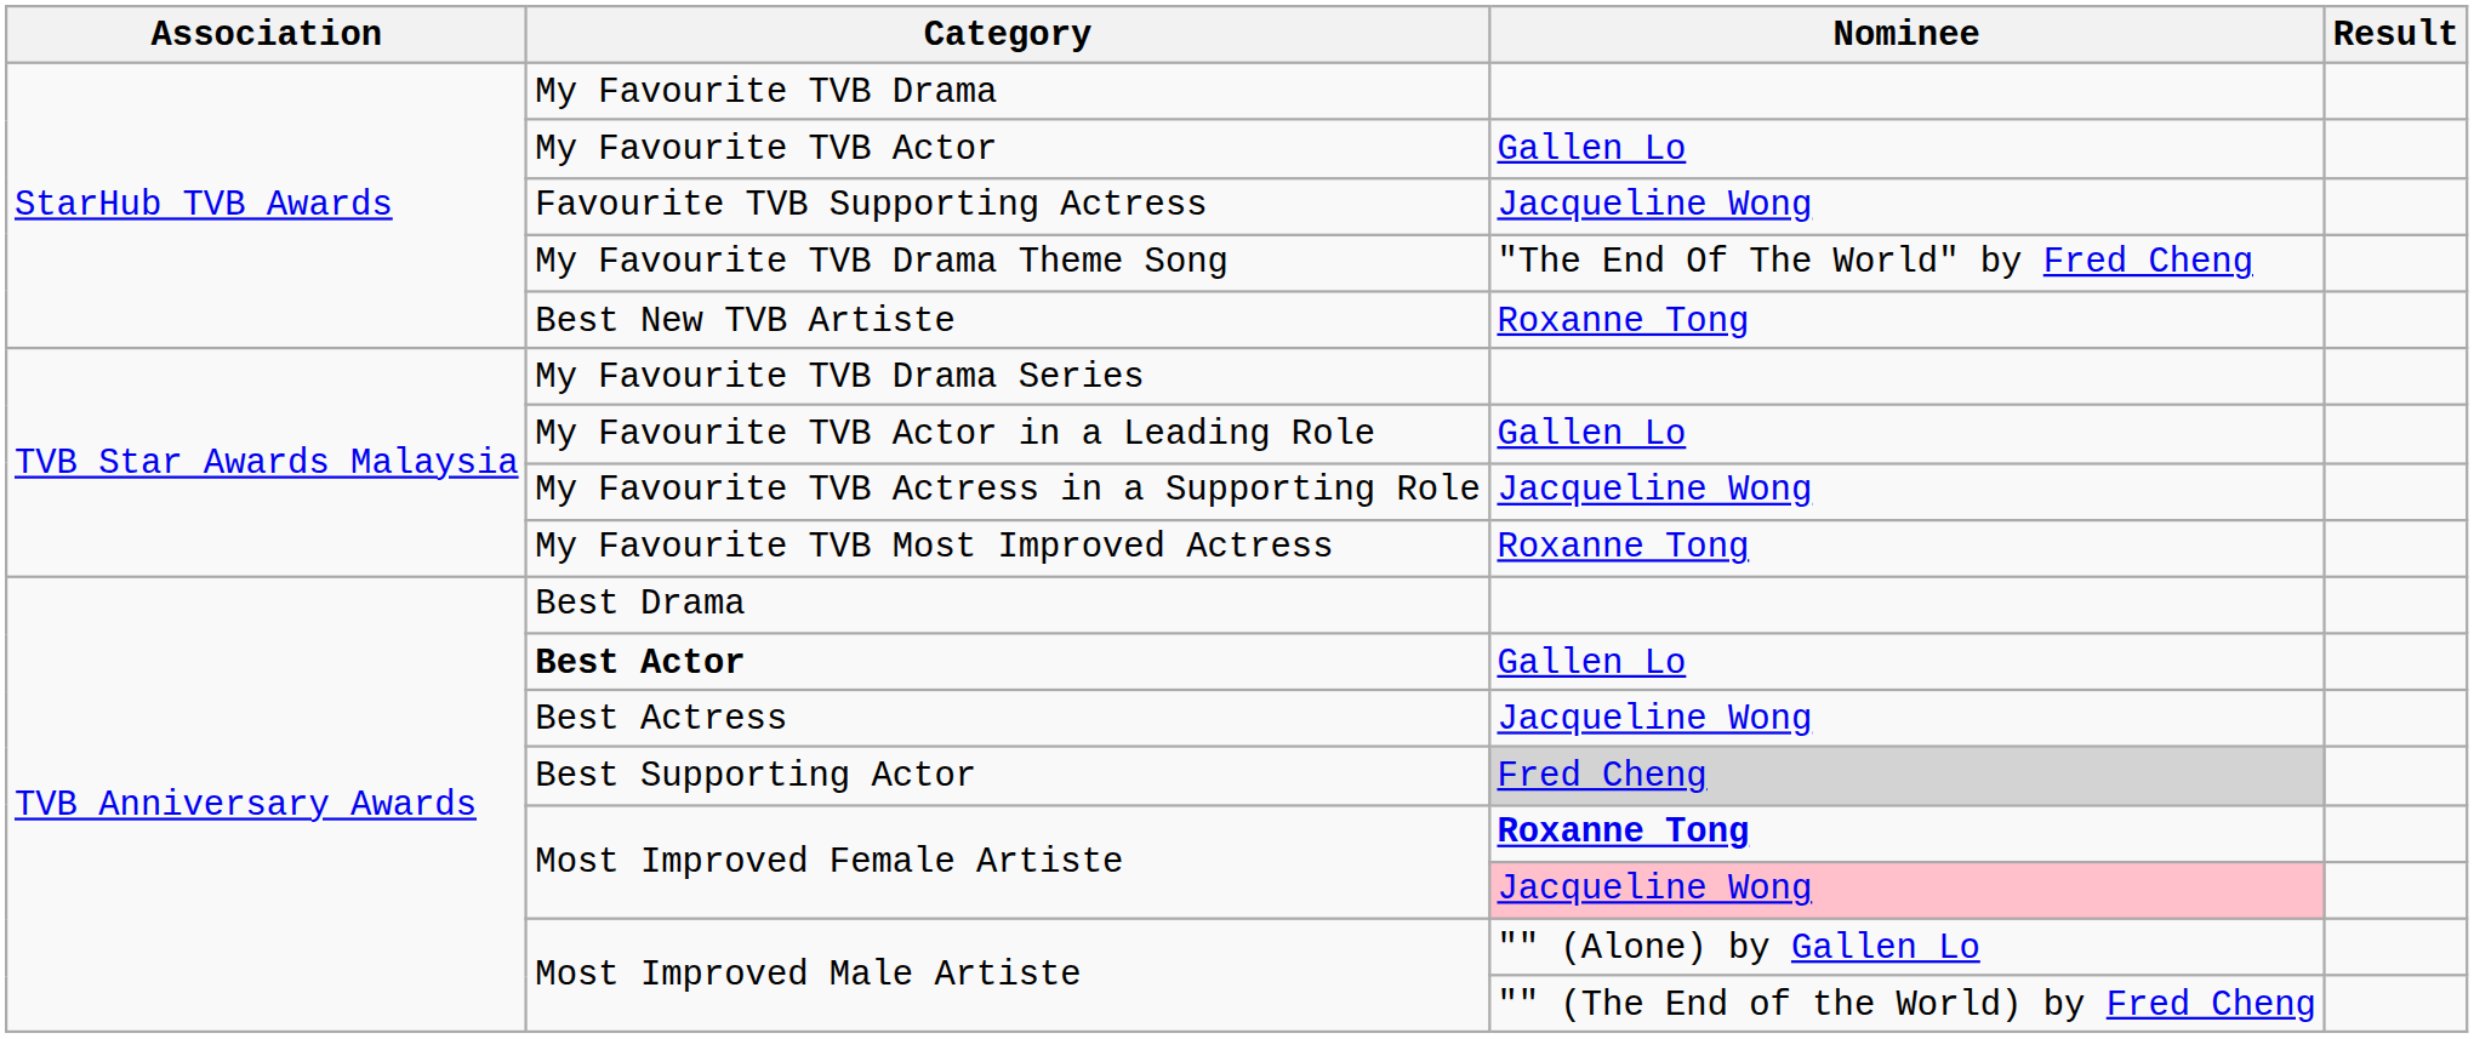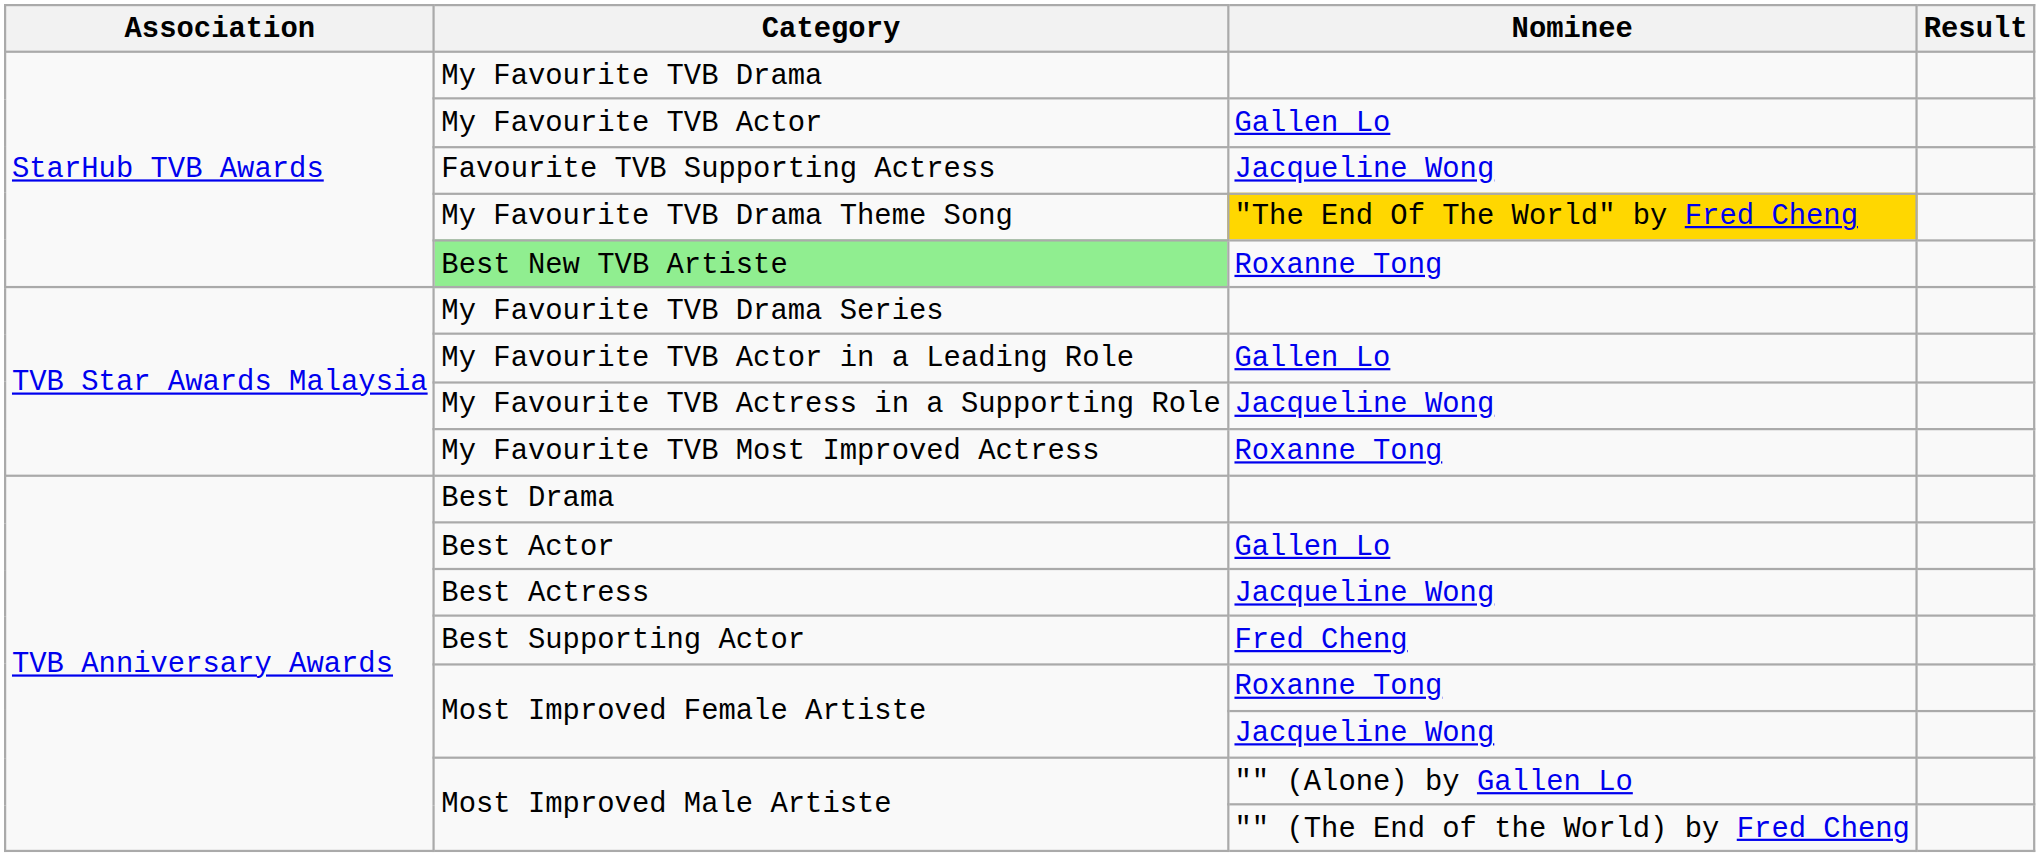My Favourite TVB Drama Theme Song | Nominee: no background -> gold background
Best New TVB Artiste | Category: no background -> lightgreen background
Best Actor | Category: bold -> normal
Best Supporting Actor | Nominee: lightgrey background -> no background
Most Improved Female Artiste / Roxanne Tong | Nominee: bold -> normal
Most Improved Female Artiste / Jacqueline Wong | Nominee: pink background -> no background
